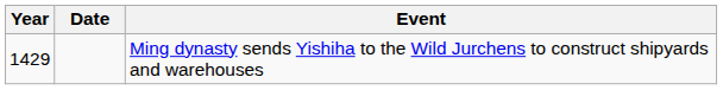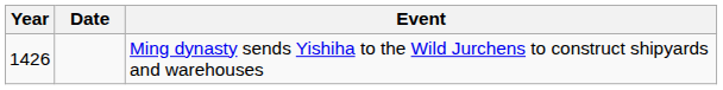row 2 | Year: 1429 -> 1426
